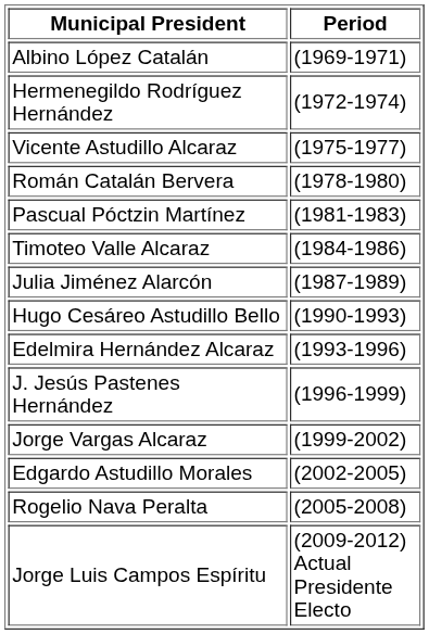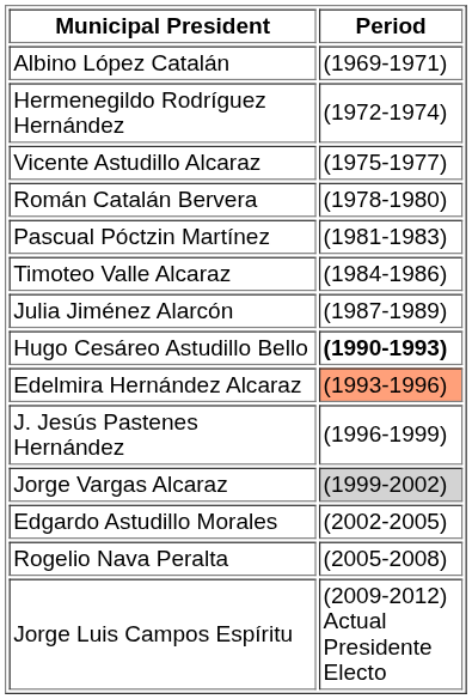Hugo Cesáreo Astudillo Bello | Period: normal -> bold
Edelmira Hernández Alcaraz | Period: no background -> lightsalmon background
Jorge Vargas Alcaraz | Period: no background -> lightgrey background
